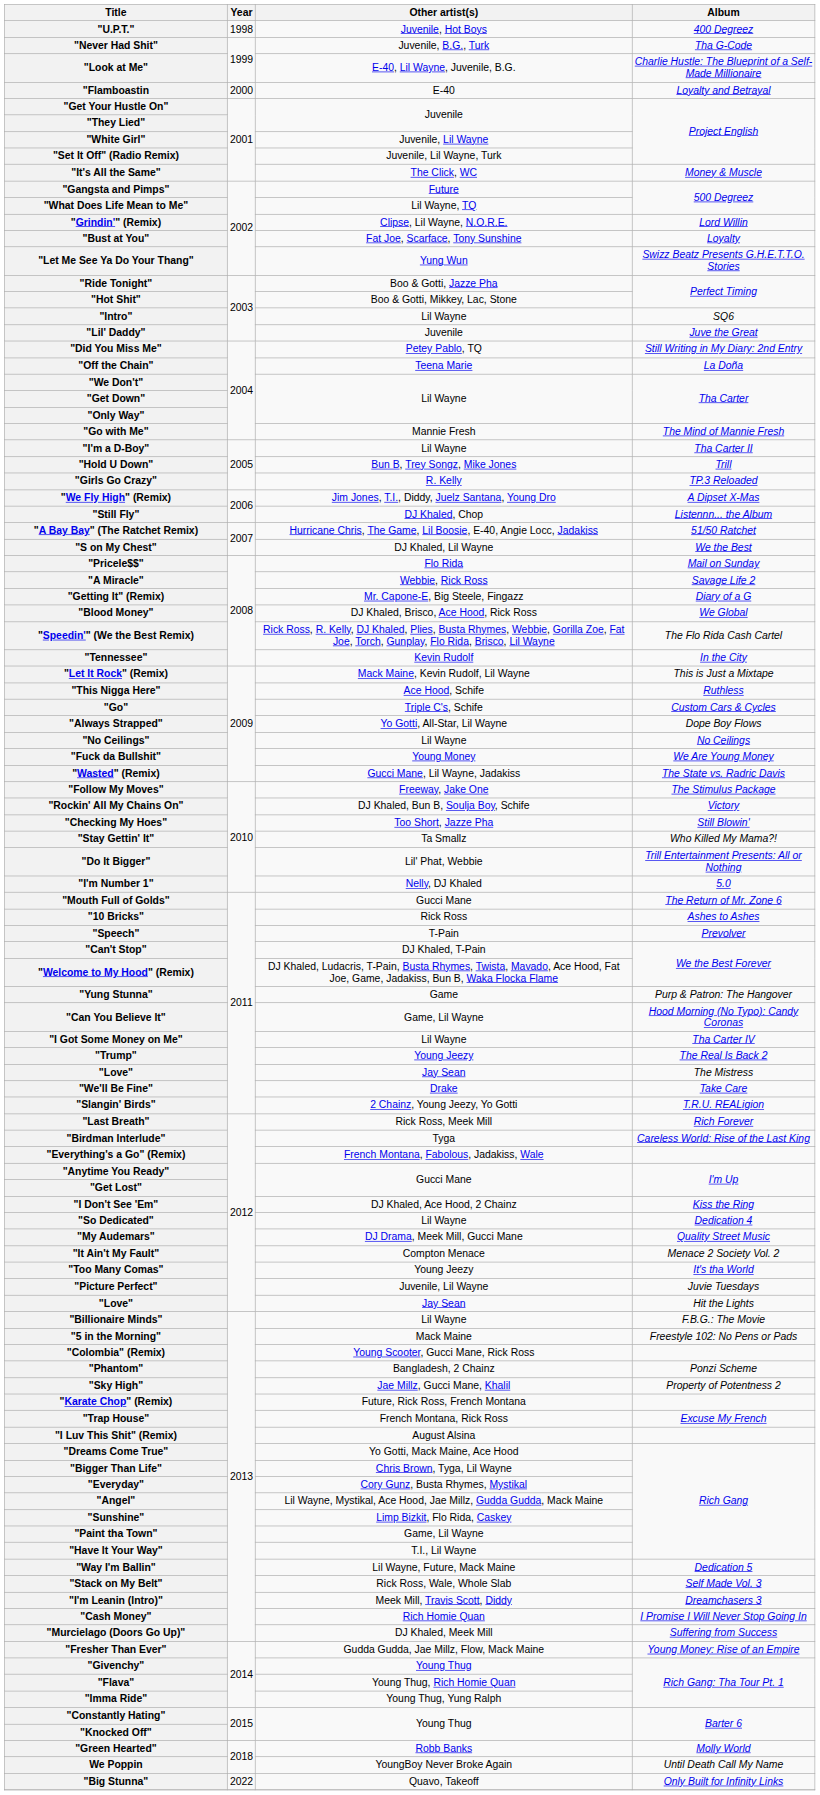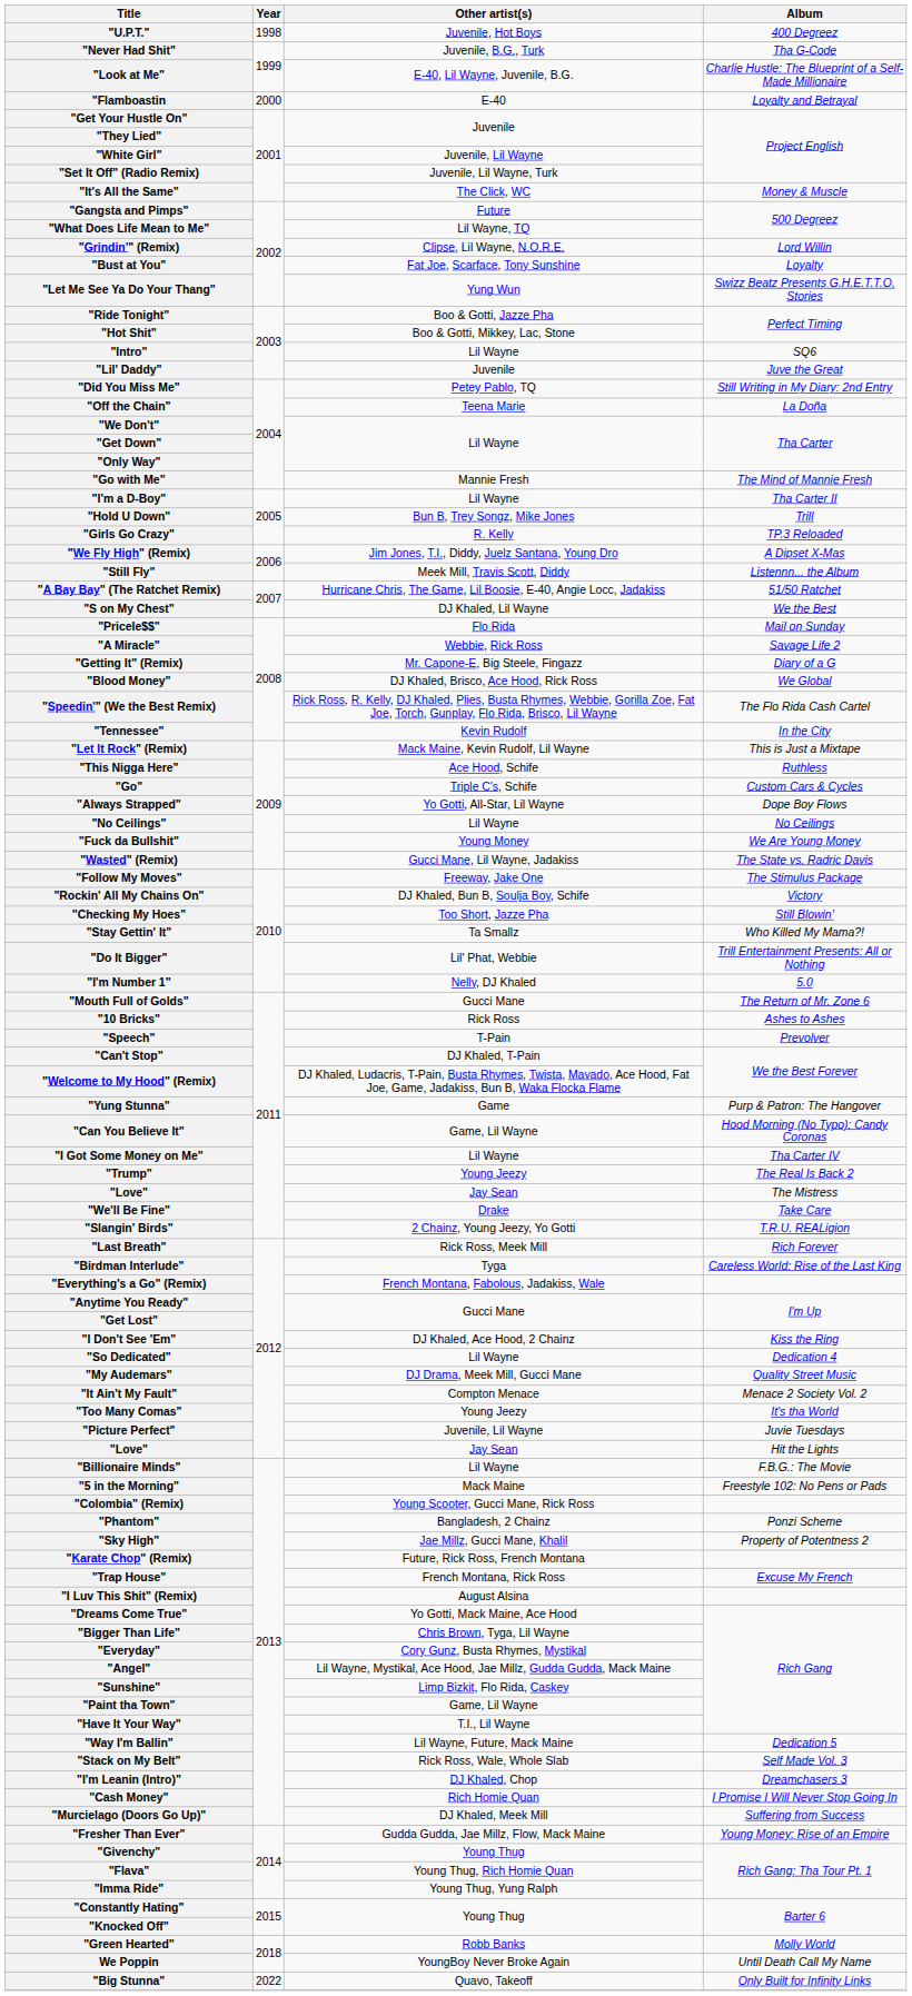"Still Fly" | Other artist(s): DJ Khaled, Chop -> Meek Mill, Travis Scott, Diddy
"I'm Leanin (Intro)" | Other artist(s): Meek Mill, Travis Scott, Diddy -> DJ Khaled, Chop
